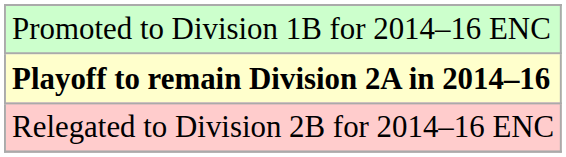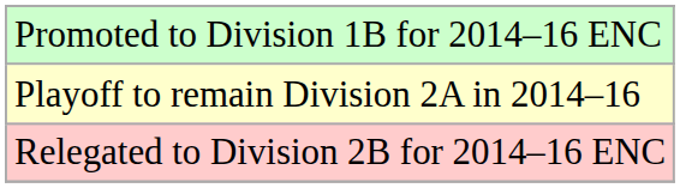row 2 | column 1: bold -> normal
